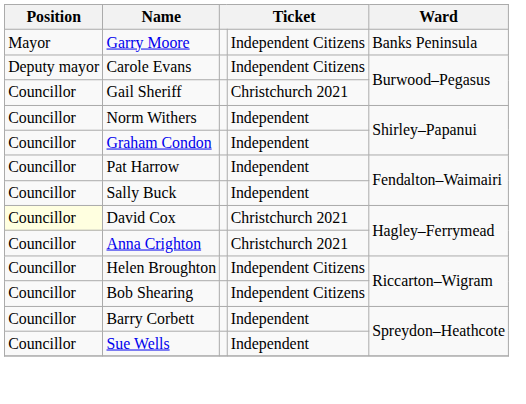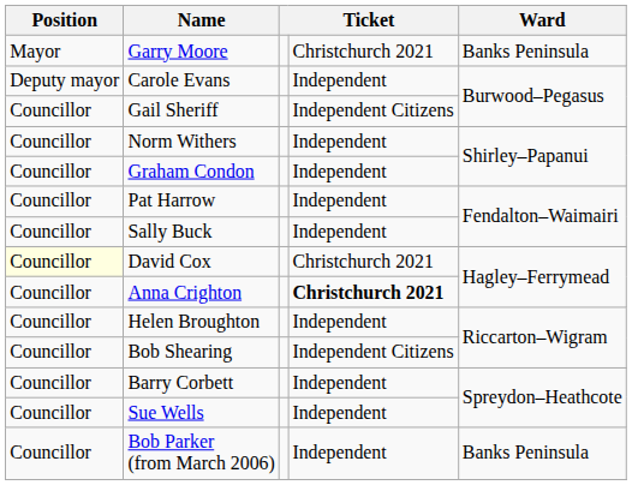Garry Moore | column 4: Independent Citizens -> Christchurch 2021
Carole Evans | column 4: Independent Citizens -> Independent
Gail Sheriff | column 4: Christchurch 2021 -> Independent Citizens
Anna Crighton | column 4: normal -> bold
Helen Broughton | column 4: Independent Citizens -> Independent
+ row: Councillor | Bob Parker (from March 2006) | Independent | Banks Peninsula
